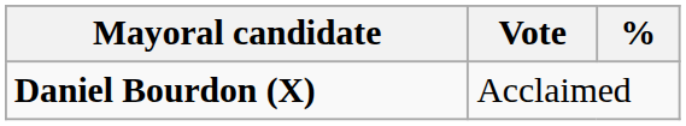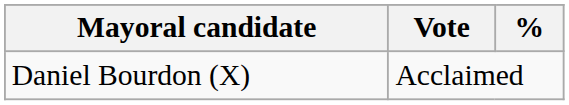Daniel Bourdon (X) | Mayoral candidate: bold -> normal
